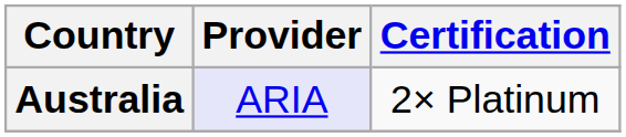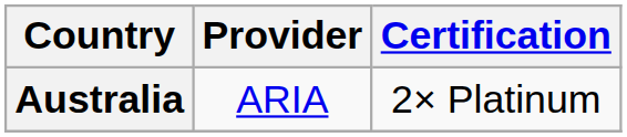Australia | Provider: lavender background -> no background
